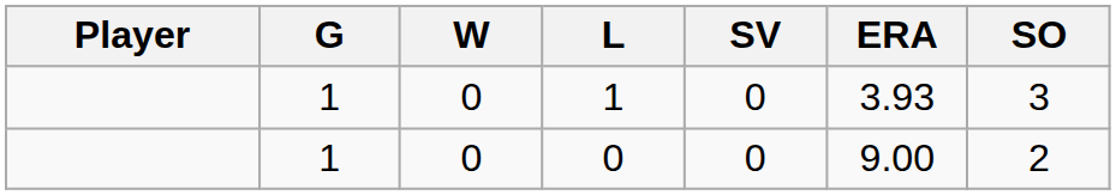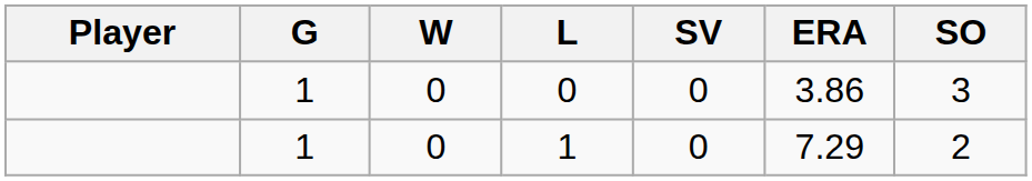row 2 | L: 1 -> 0
row 2 | ERA: 3.93 -> 3.86
row 3 | L: 0 -> 1
row 3 | ERA: 9.00 -> 7.29
